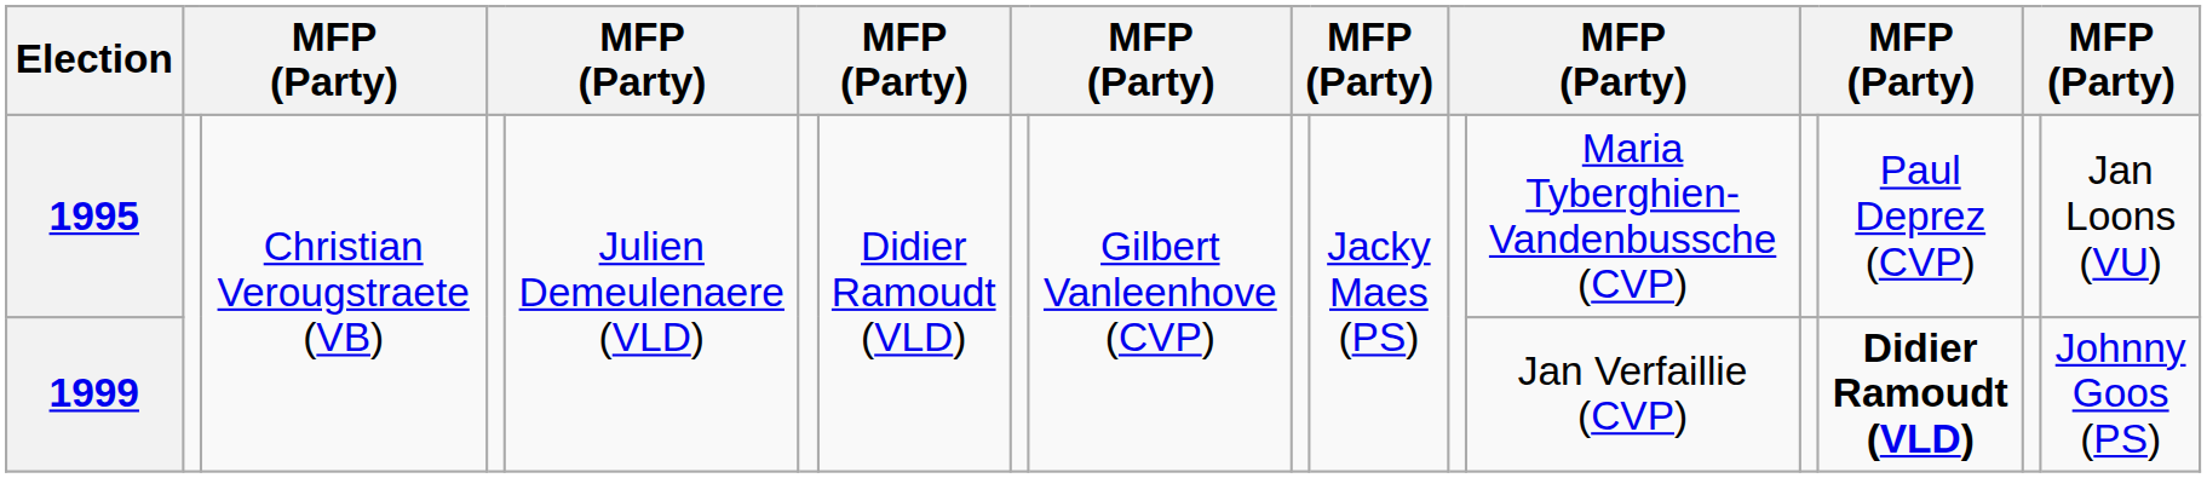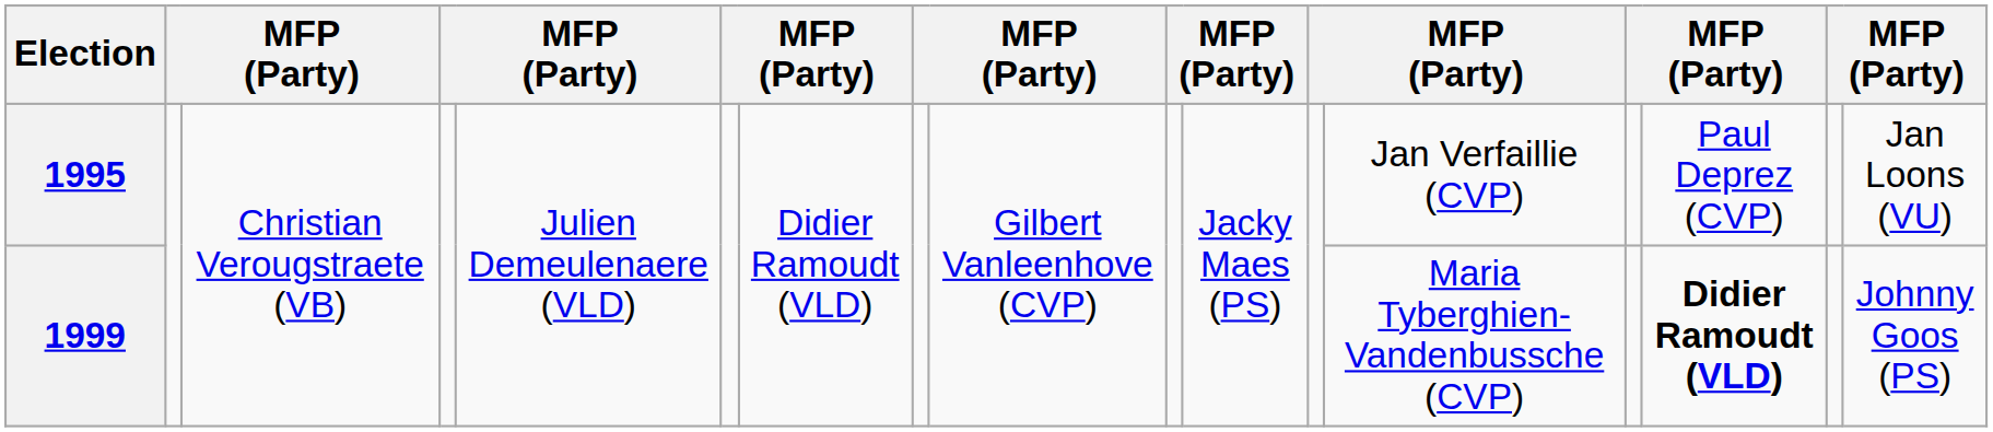1995 | column 13: Maria Tyberghien-Vandenbussche (CVP) -> Jan Verfaillie (CVP)
1999 | column 13: Jan Verfaillie (CVP) -> Maria Tyberghien-Vandenbussche (CVP)
